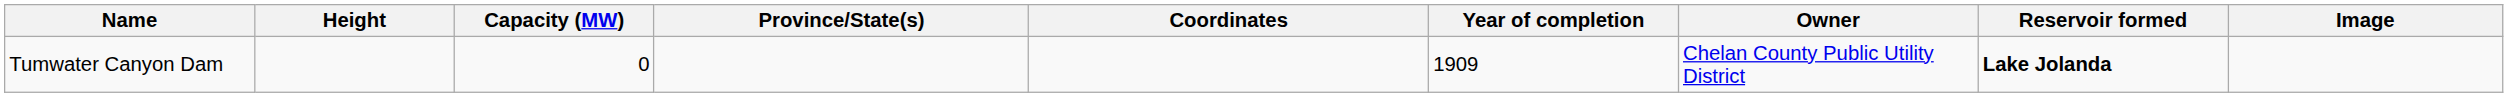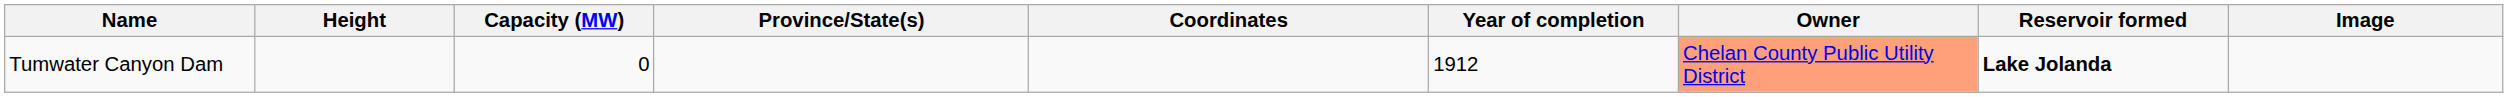Tumwater Canyon Dam | Year of completion: 1909 -> 1912
Tumwater Canyon Dam | Owner: no background -> lightsalmon background
